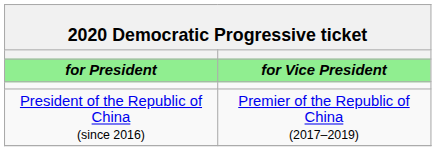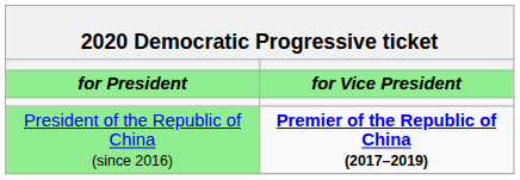President of the Republic of China (since 2016) | column 1: no background -> lightgreen background
President of the Republic of China (since 2016) | column 2: normal -> bold
